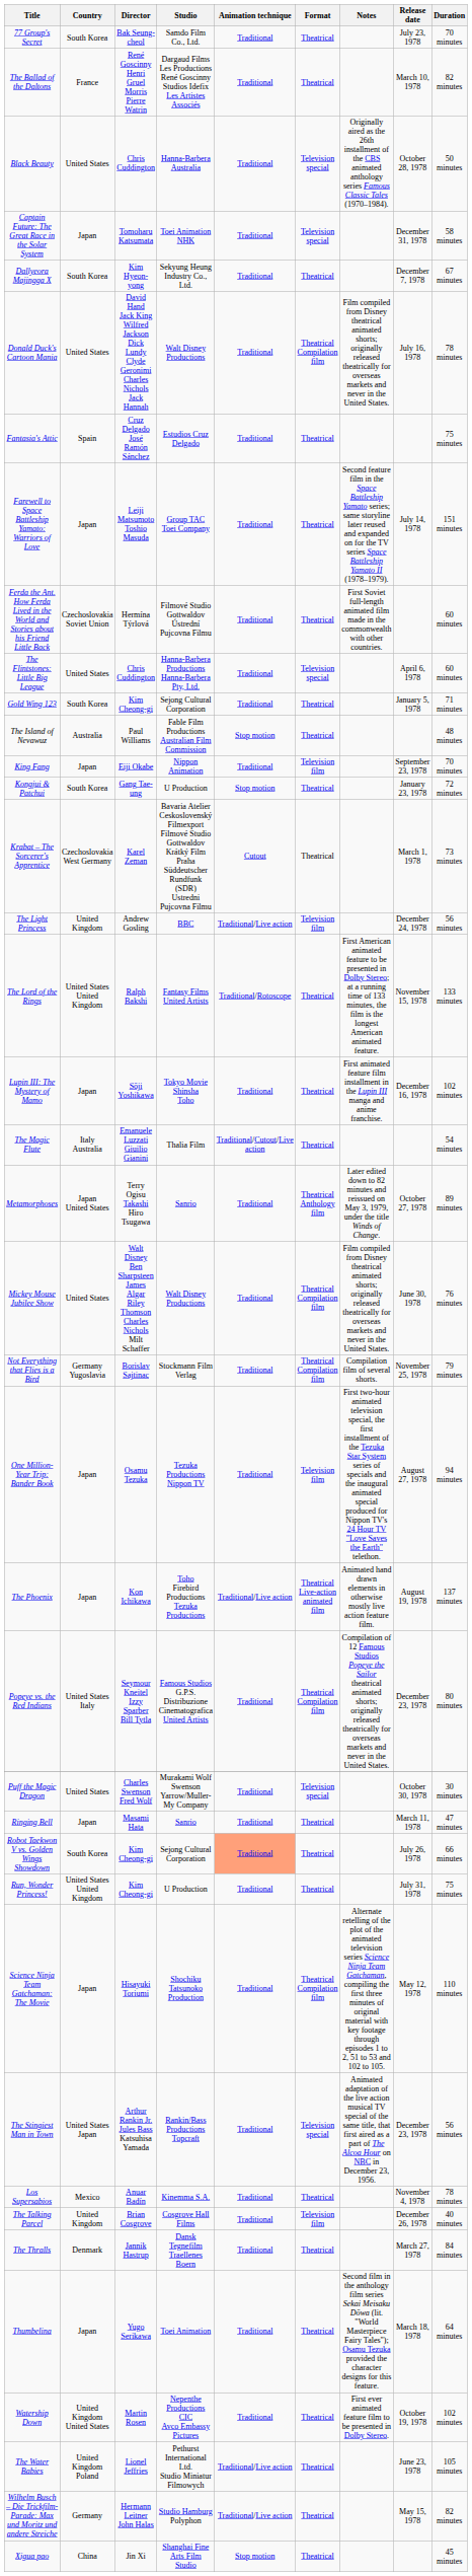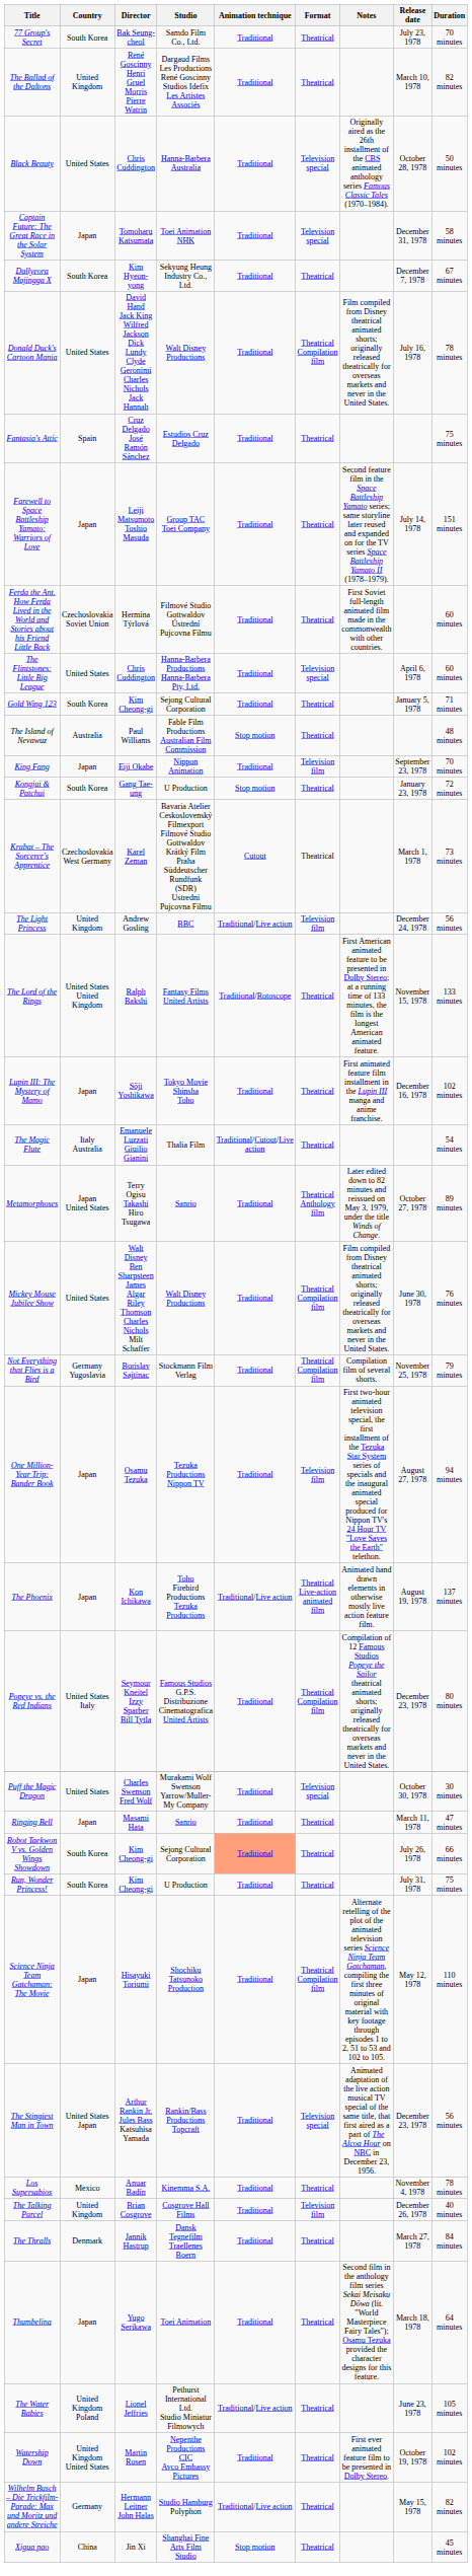The Ballad of the Daltons | Country: France -> United Kingdom
Run, Wonder Princess! | Country: United States United Kingdom -> South Korea
rows swapped: The Water Babies <-> Watership Down
